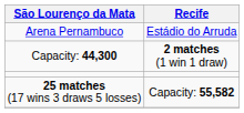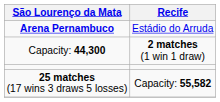row 2 | São Lourenço da Mata: normal -> bold
